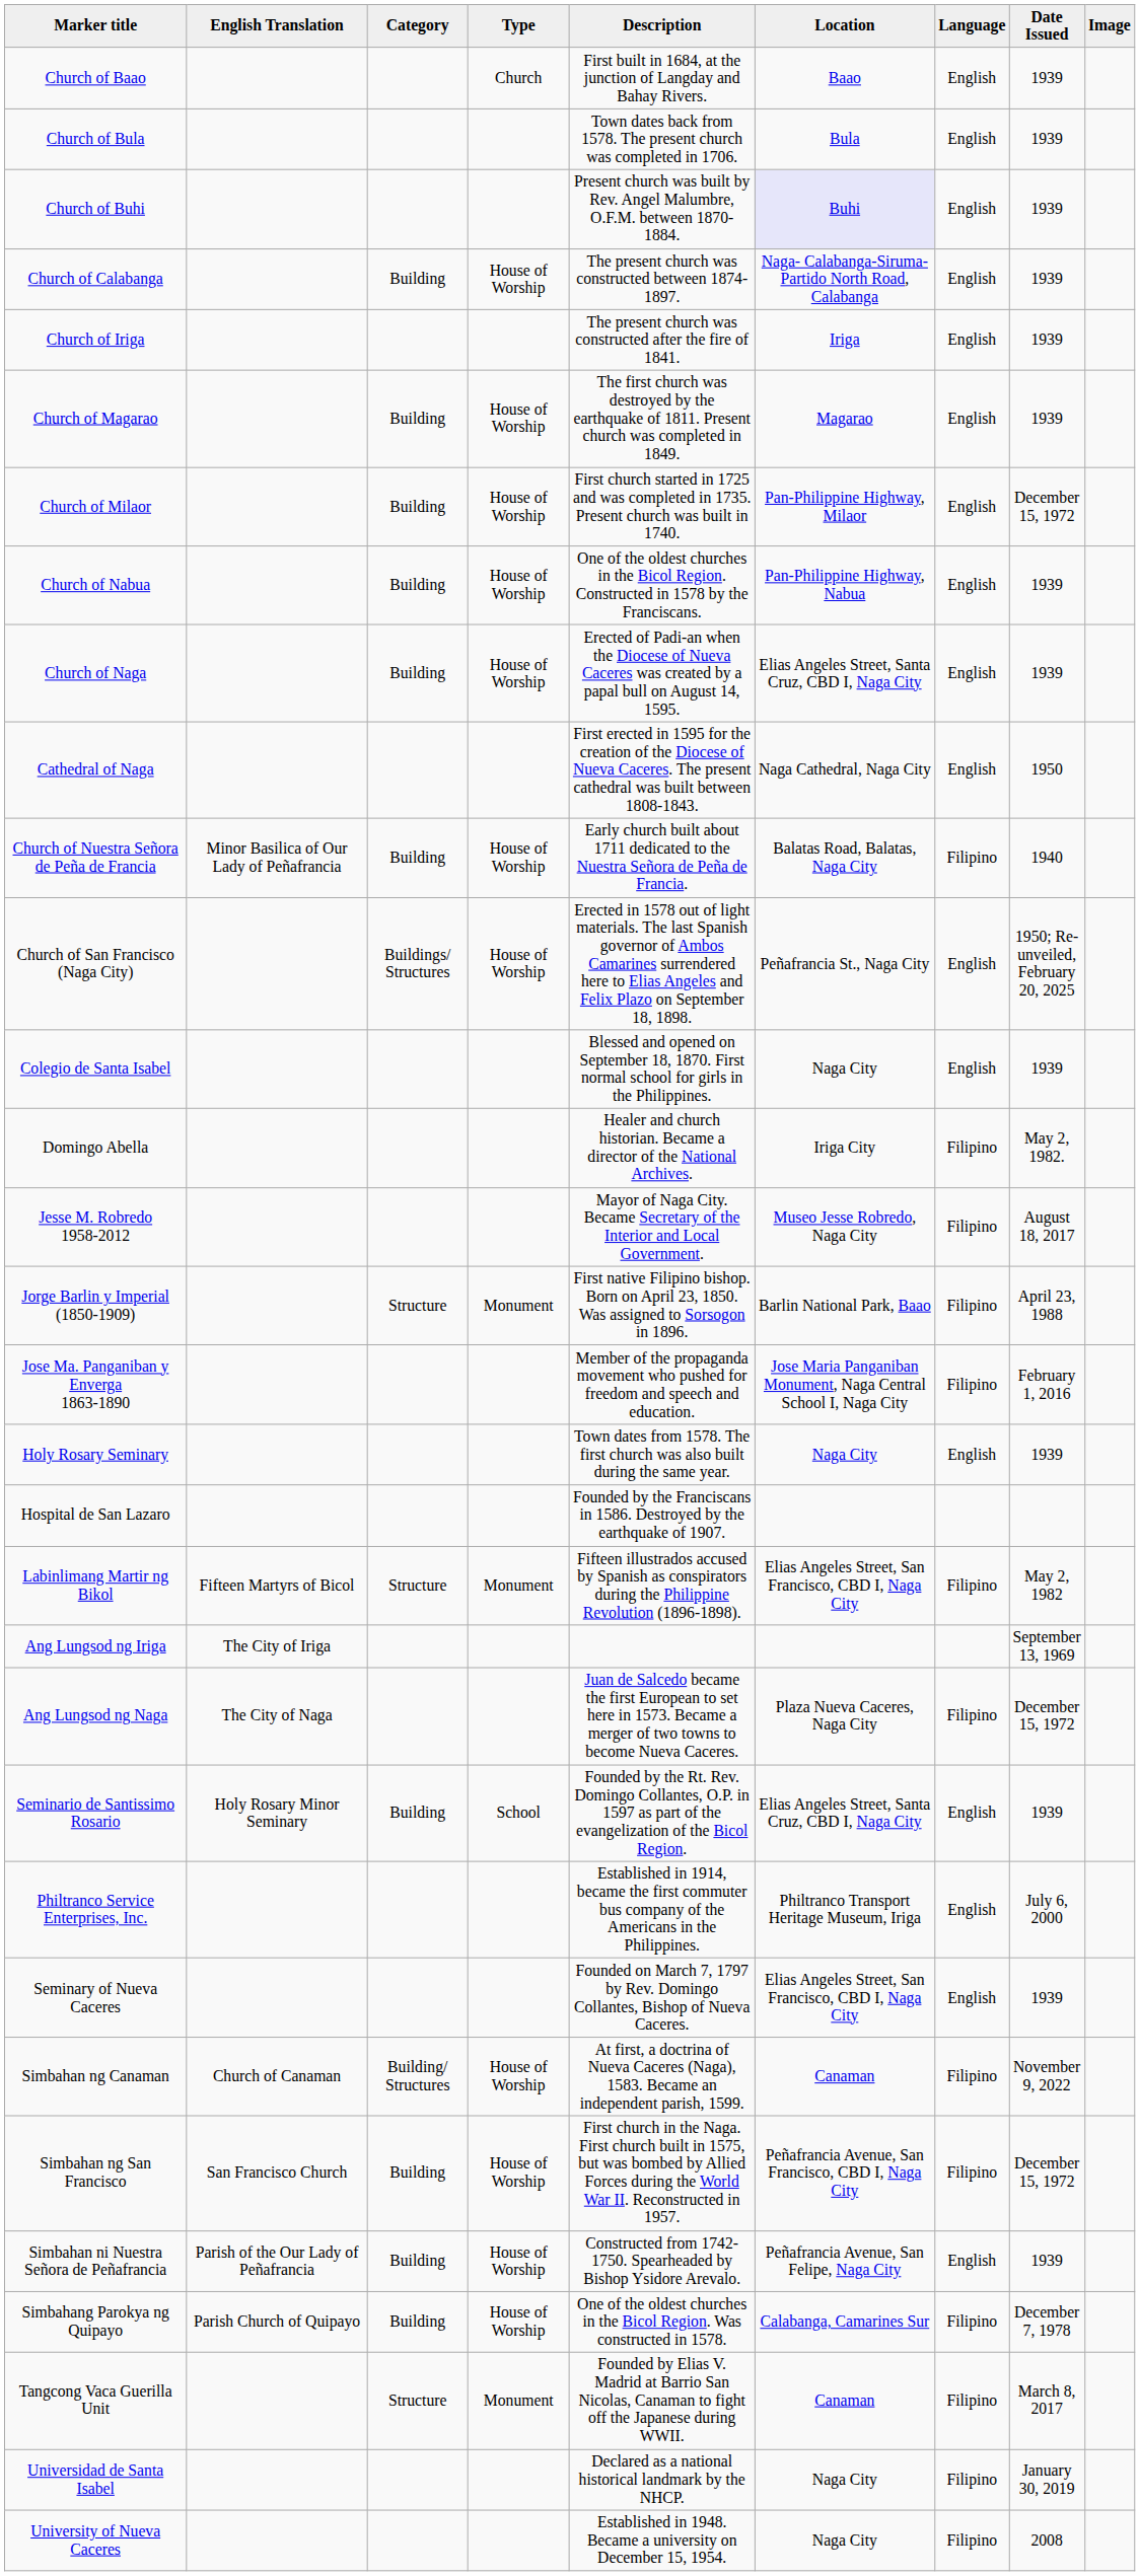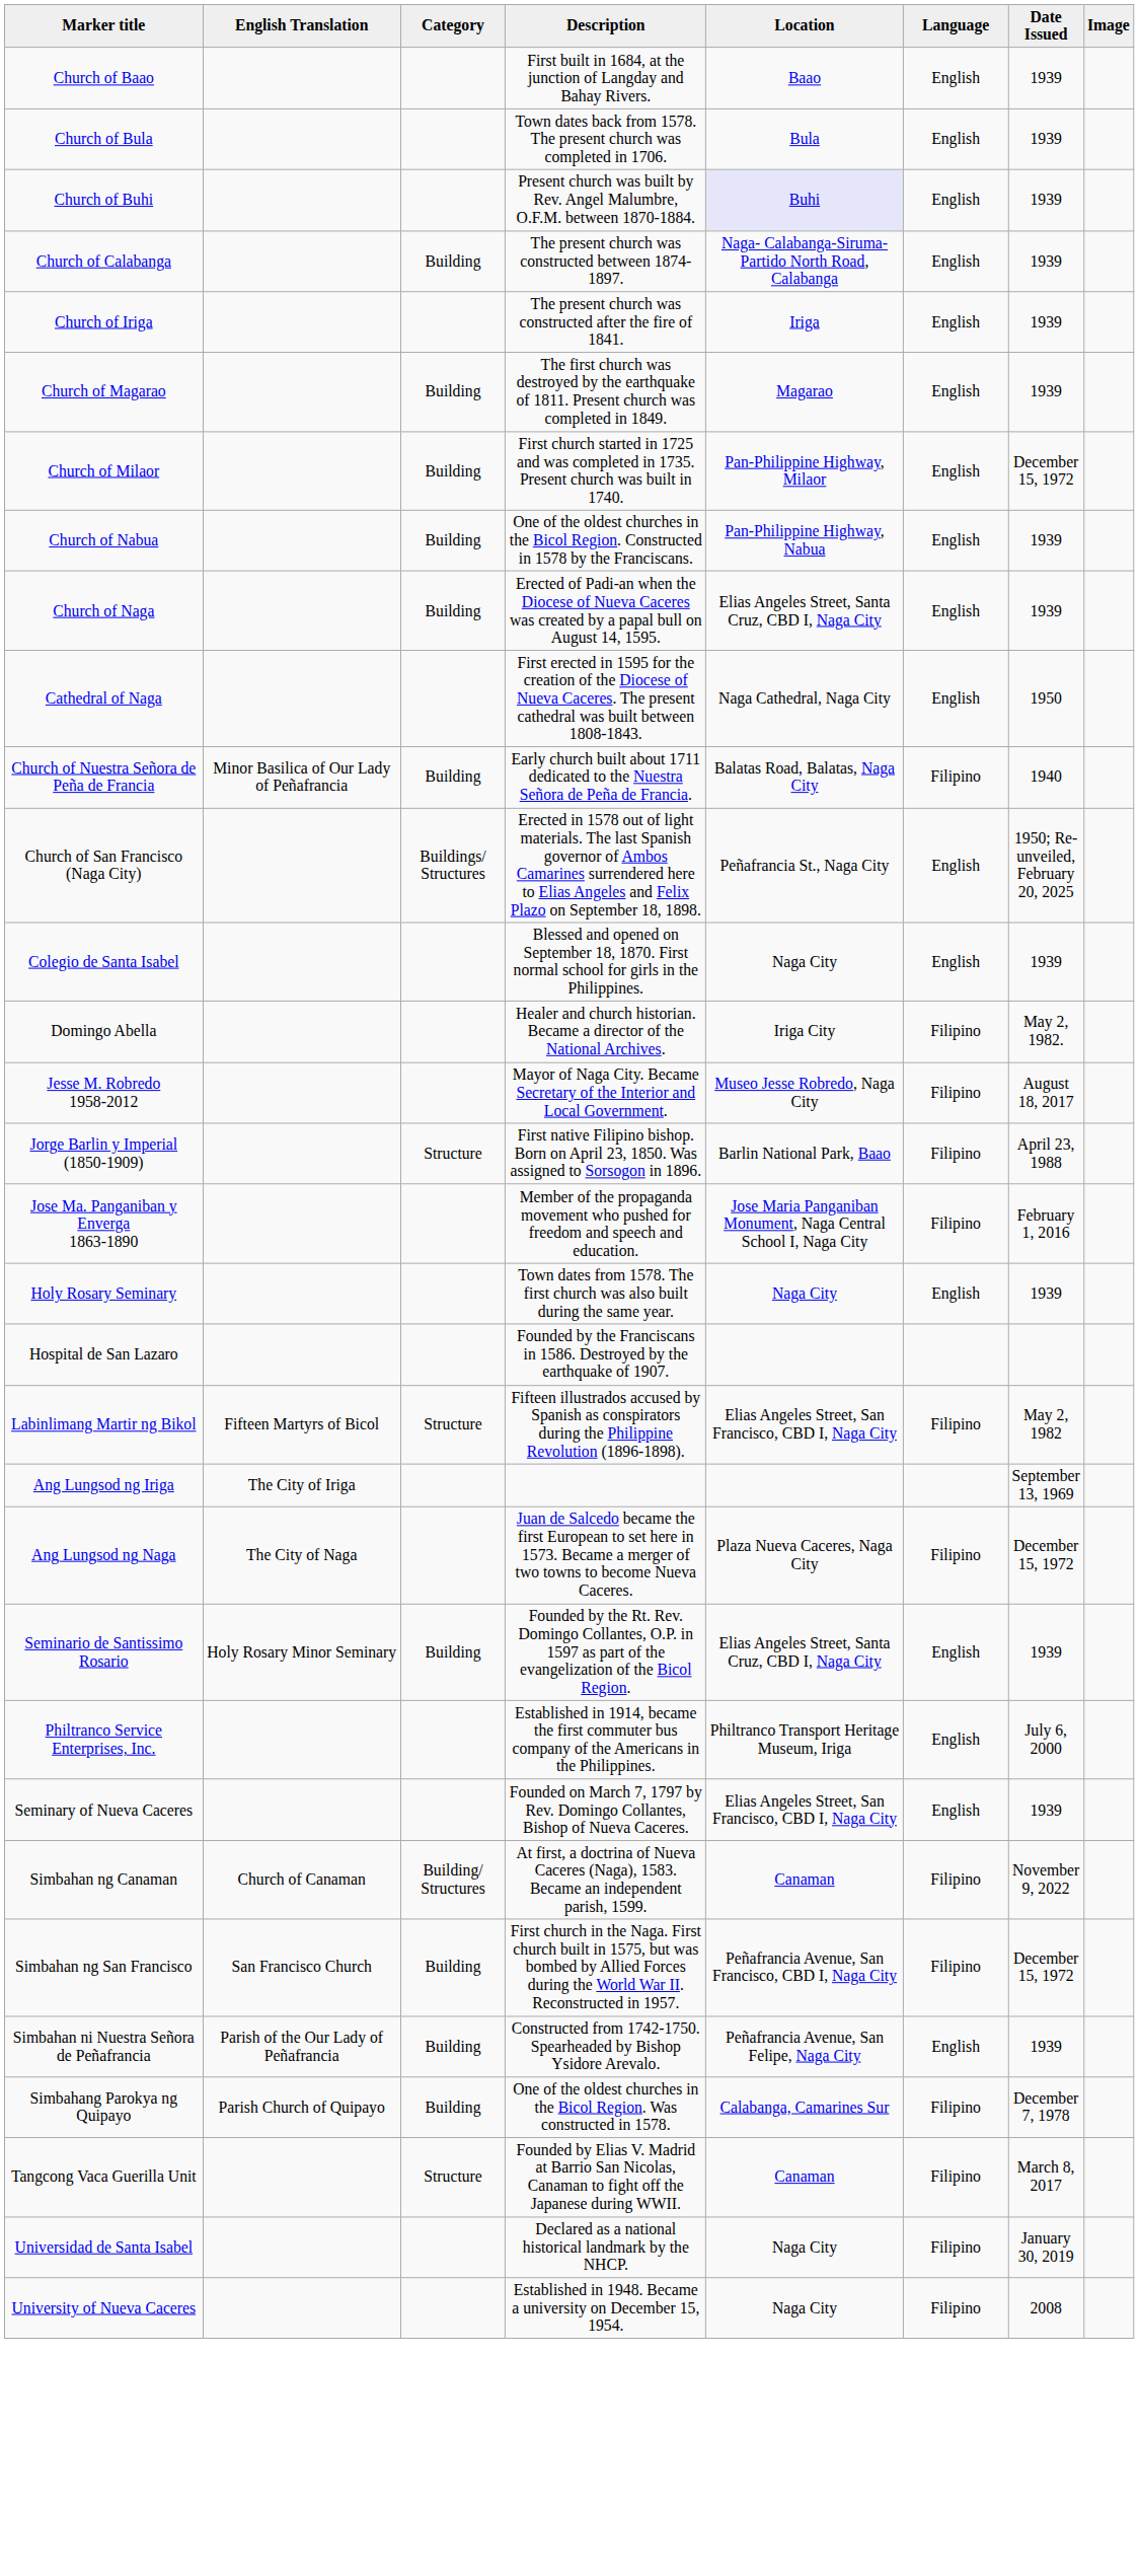- column: Type | Church | House of Worship | House of Worship | House of Worship | House of Worship | House of Worship | House of Worship | House of Worship | Monument | Monument | School | House of Worship | House of Worship | House of Worship | House of Worship | Monument
